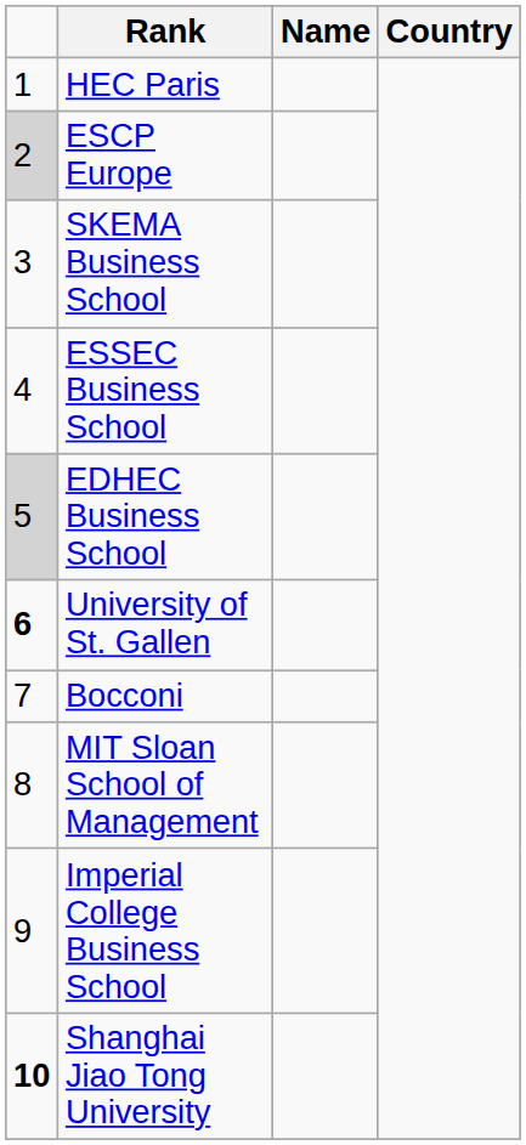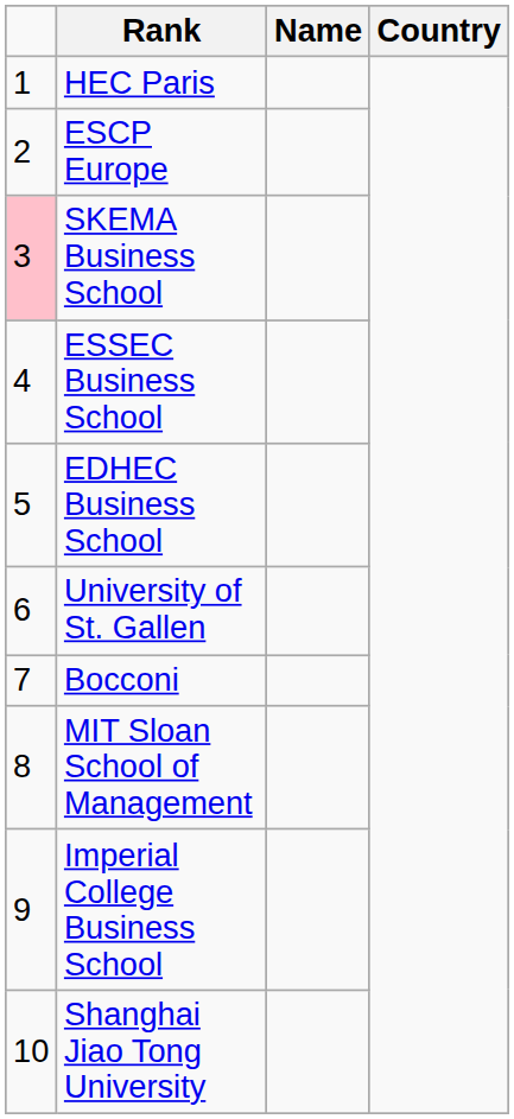ESCP Europe | column 1: lightgrey background -> no background
SKEMA Business School | column 1: no background -> pink background
EDHEC Business School | column 1: lightgrey background -> no background
University of St. Gallen | column 1: bold -> normal
Shanghai Jiao Tong University | column 1: bold -> normal
